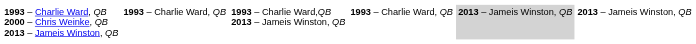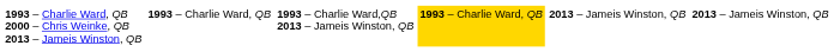row 1 | column 4: no background -> gold background
row 1 | column 5: lightgrey background -> no background
